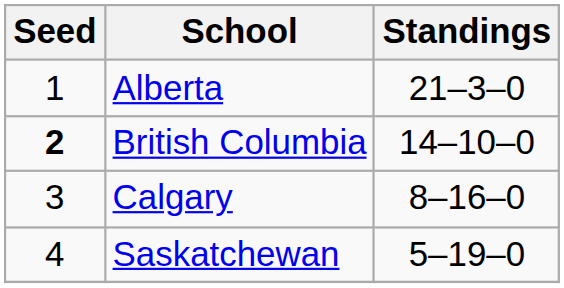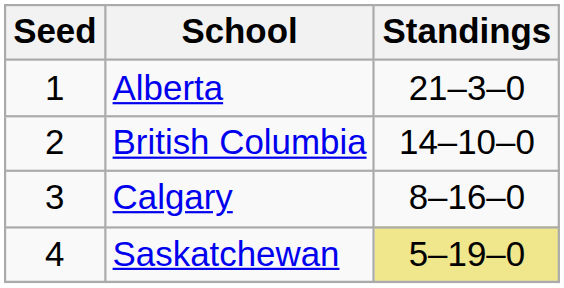British Columbia | Seed: bold -> normal
Saskatchewan | Standings: no background -> khaki background
